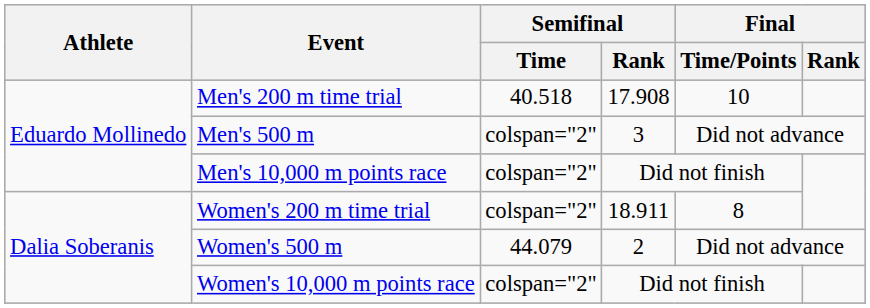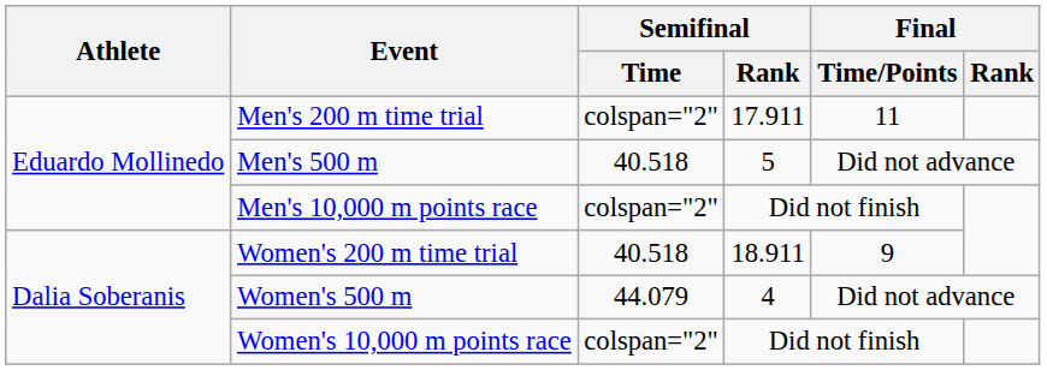Men's 200 m time trial | Semifinal / Time: 40.518 -> colspan="2"
Men's 200 m time trial | Semifinal / Rank: 17.908 -> 17.911
Men's 200 m time trial | Final / Time/Points: 10 -> 11
Men's 500 m | Semifinal / Time: colspan="2" -> 40.518
Men's 500 m | Semifinal / Rank: 3 -> 5
Women's 200 m time trial | Semifinal / Time: colspan="2" -> 40.518
Women's 200 m time trial | Final / Time/Points: 8 -> 9
Women's 500 m | Semifinal / Rank: 2 -> 4
